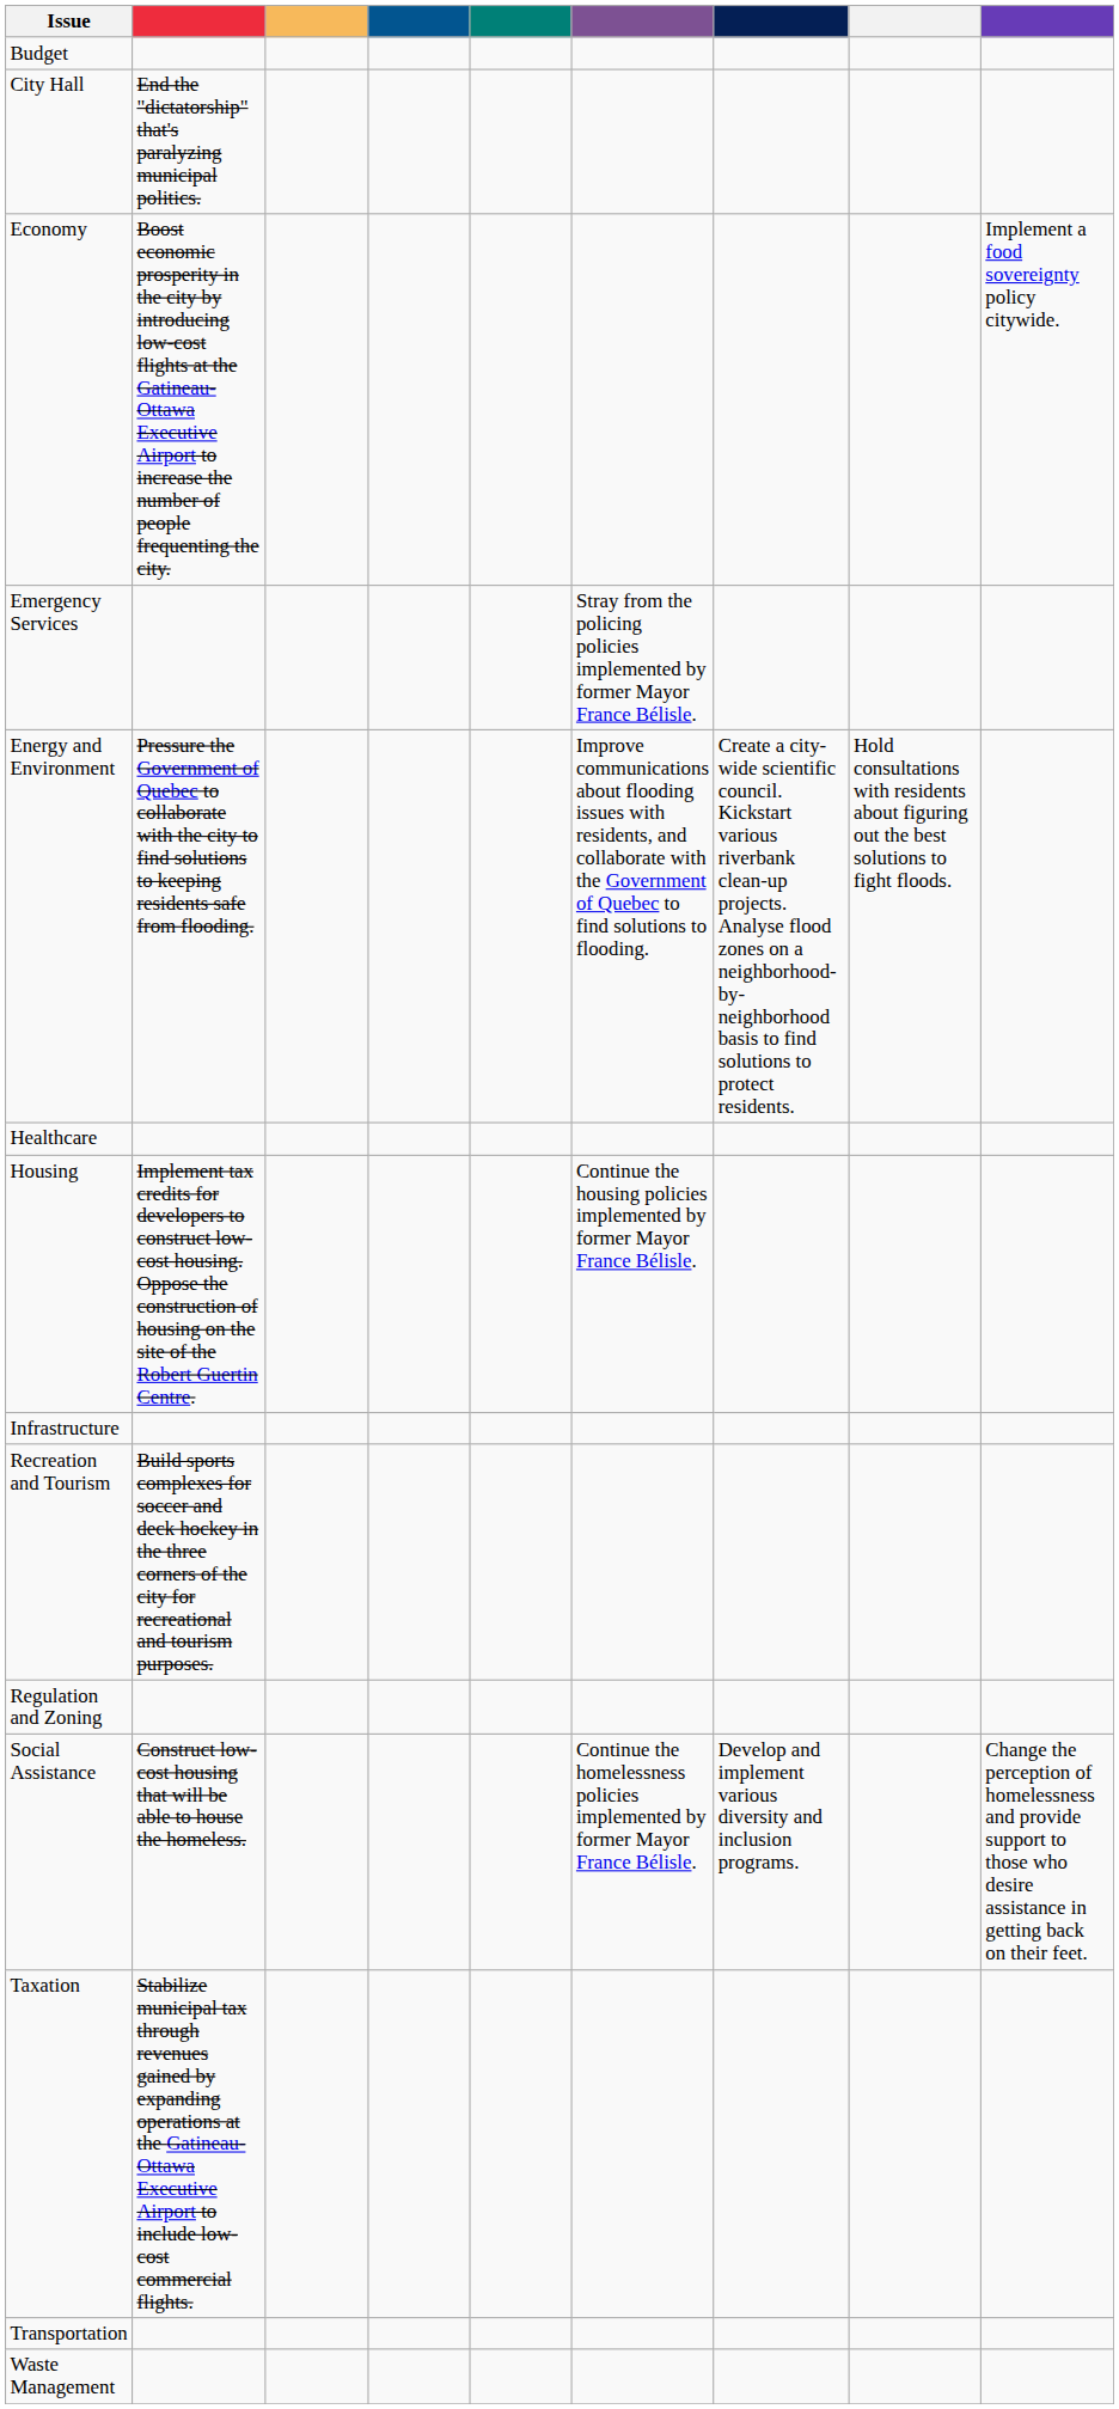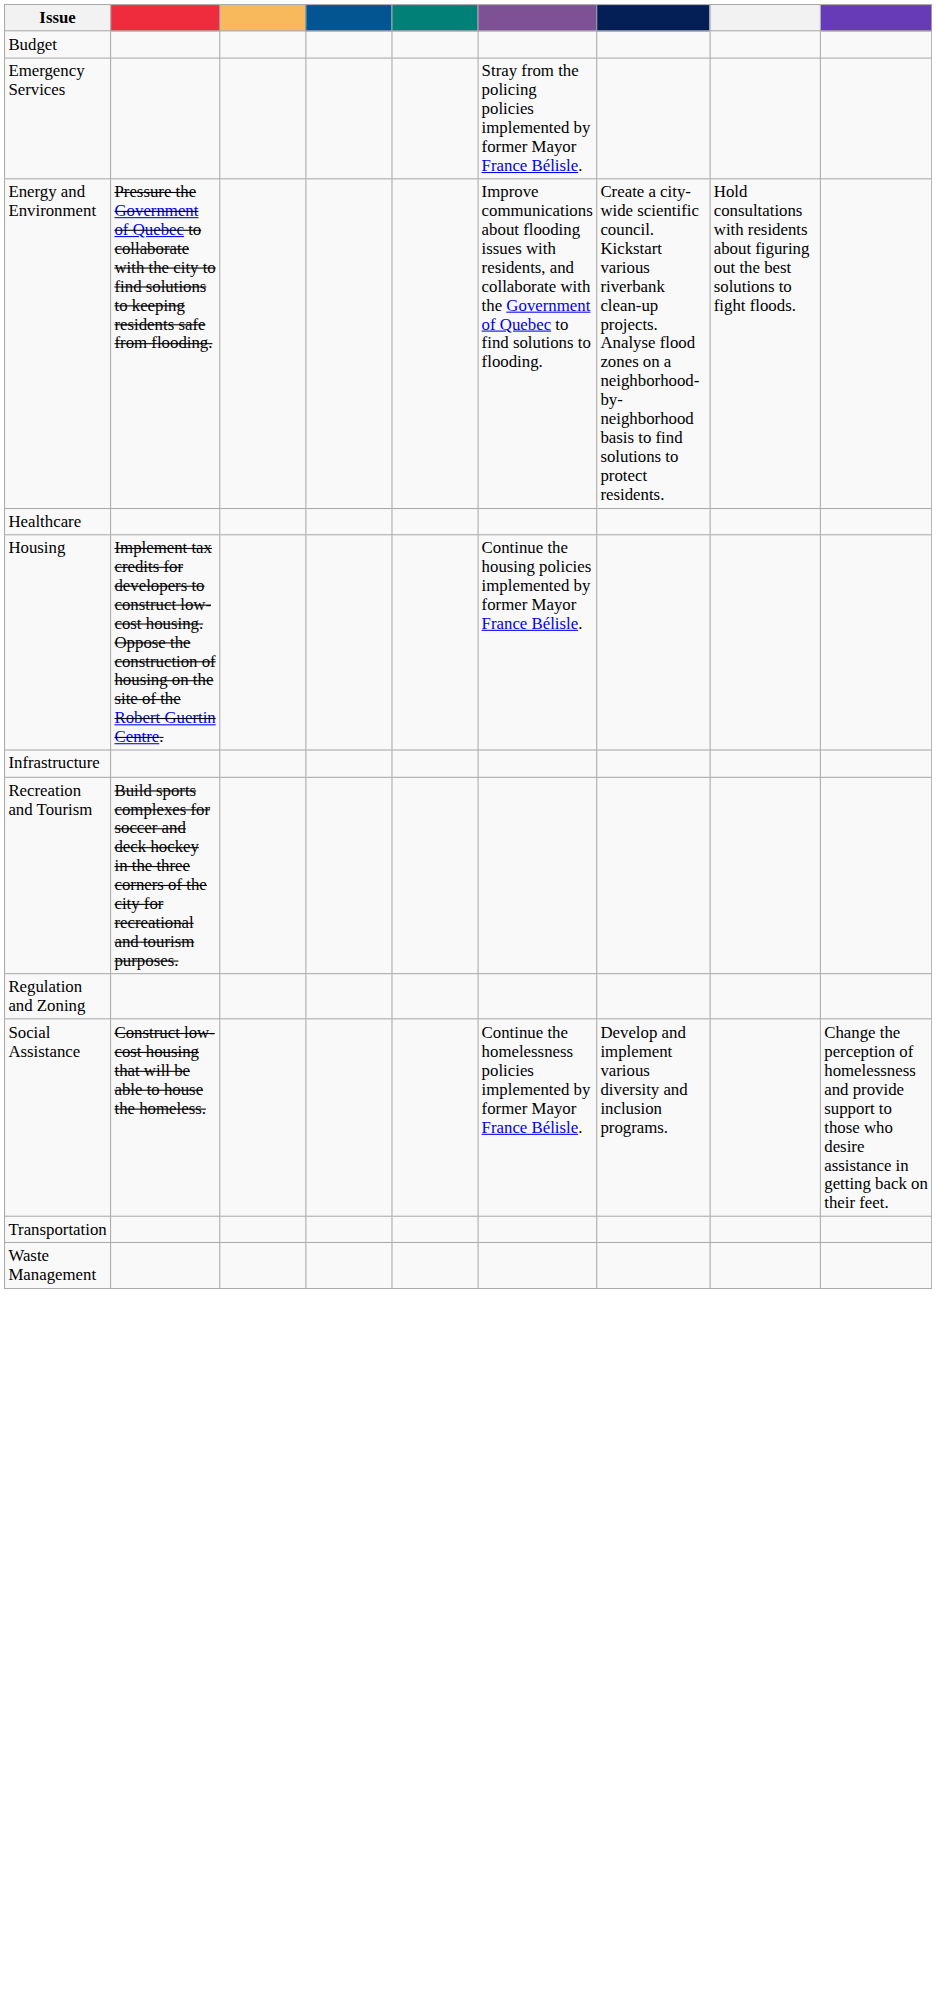- row: City Hall | End the "dictatorship" that's paralyzing municipal politics.
- row: Economy | Boost economic prosperity in the city by introducing low-cost flights at the Gatineau-Ottawa Executive Airport to increase the number of people frequenting the city. | Implement a food sovereignty policy citywide.
- row: Taxation | Stabilize municipal tax through revenues gained by expanding operations at the Gatineau-Ottawa Executive Airport to include low-cost commercial flights.
